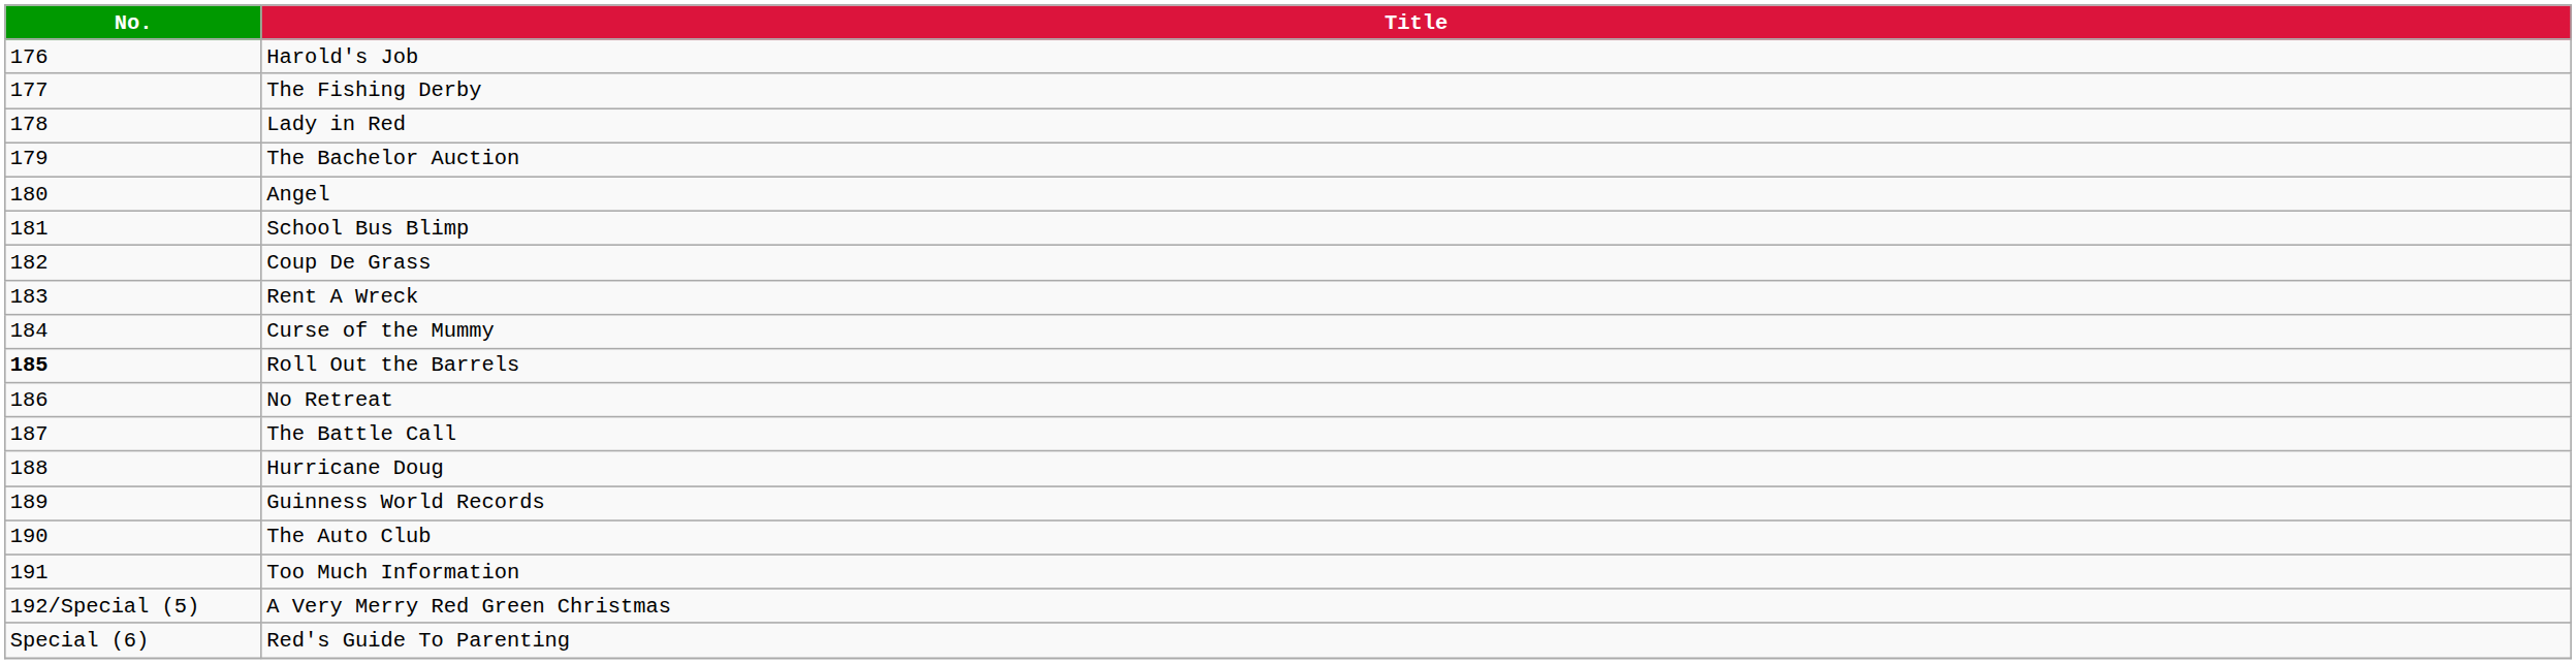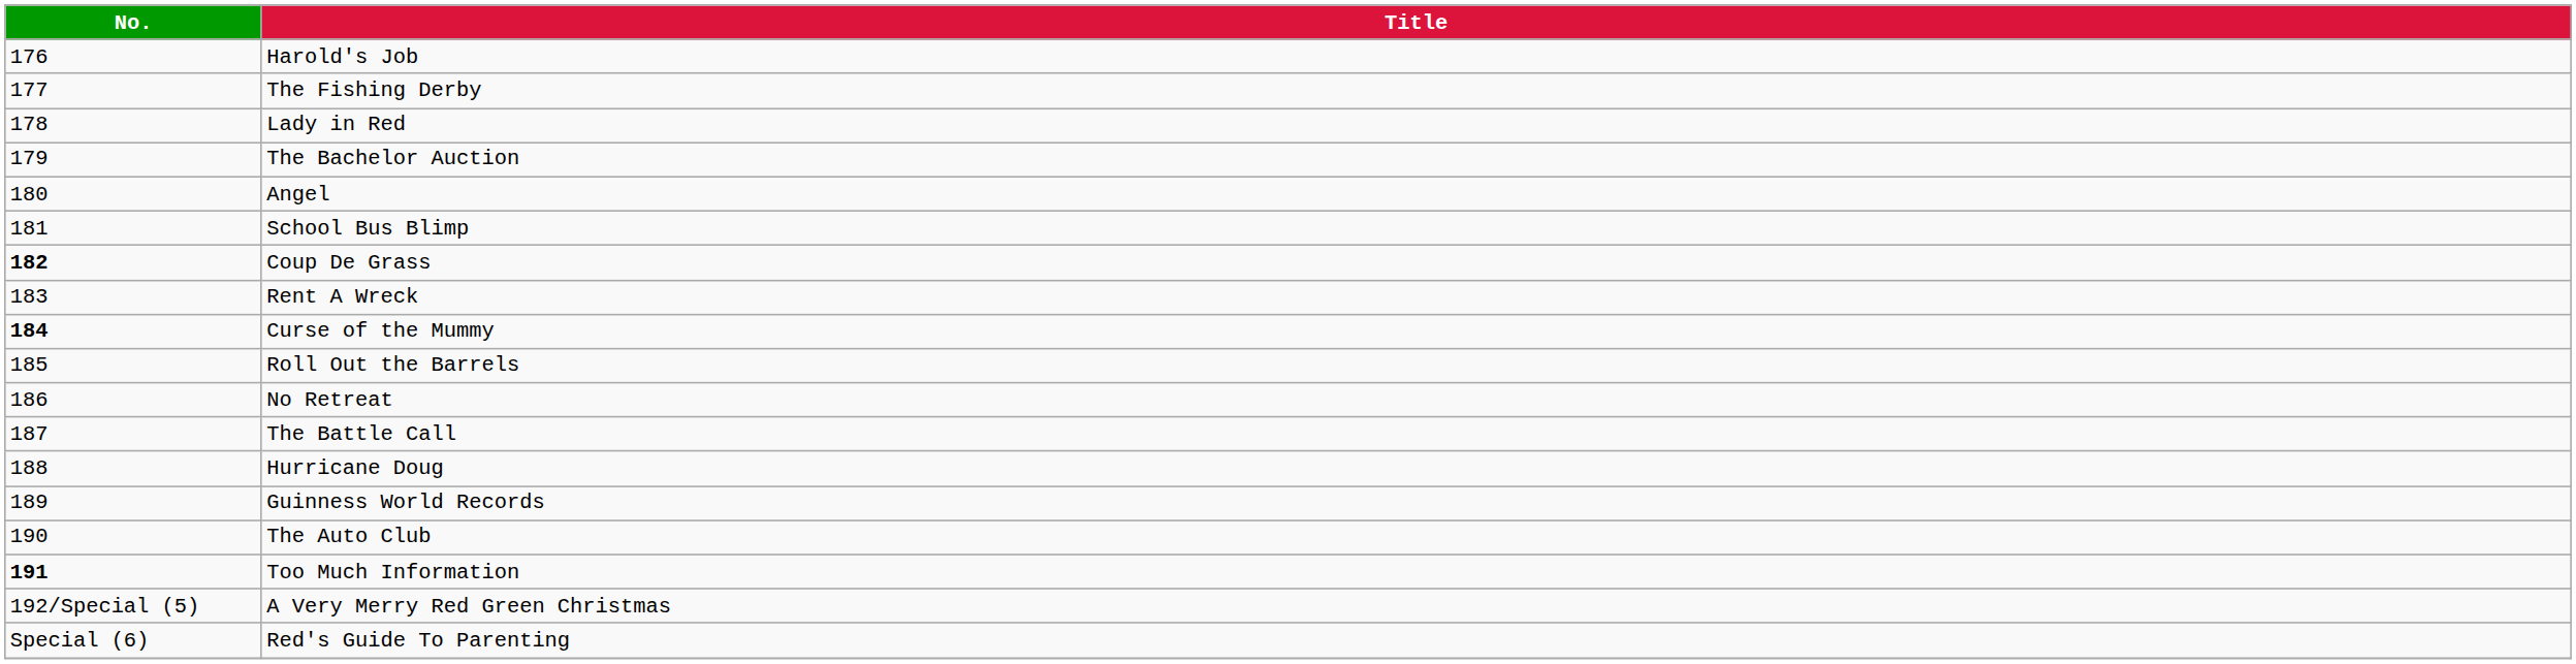Coup De Grass | No.: normal -> bold
Curse of the Mummy | No.: normal -> bold
Roll Out the Barrels | No.: bold -> normal
Too Much Information | No.: normal -> bold
